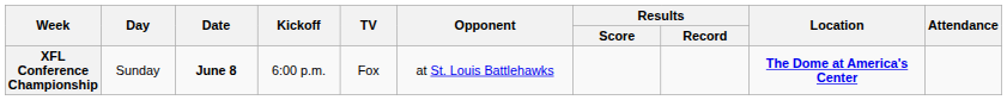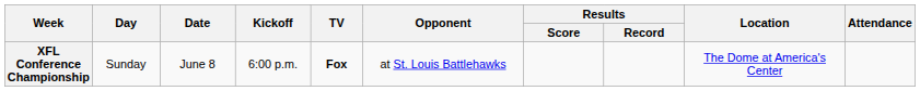XFL Conference Championship | Date: bold -> normal
XFL Conference Championship | TV: normal -> bold
XFL Conference Championship | Location: bold -> normal
